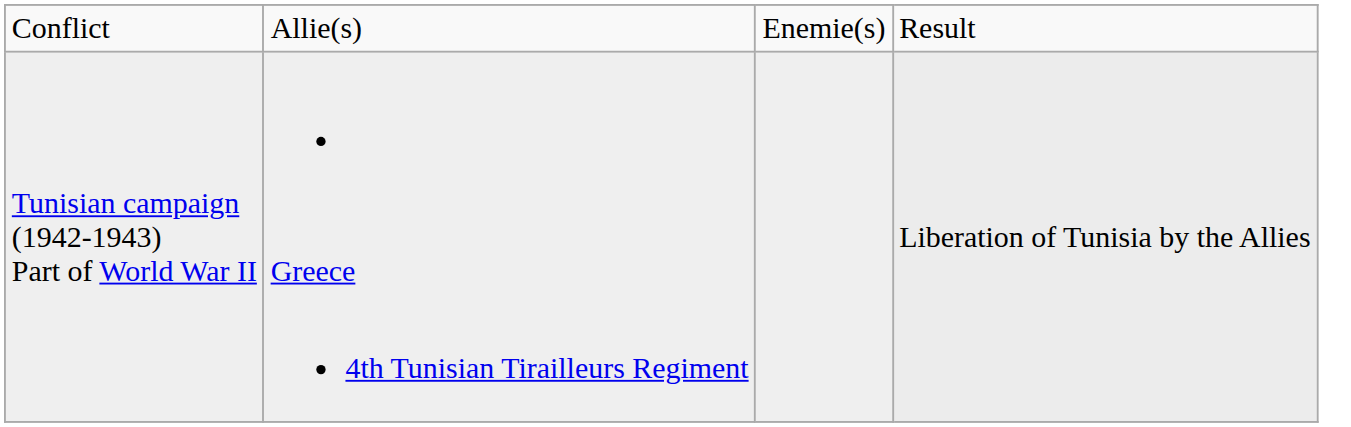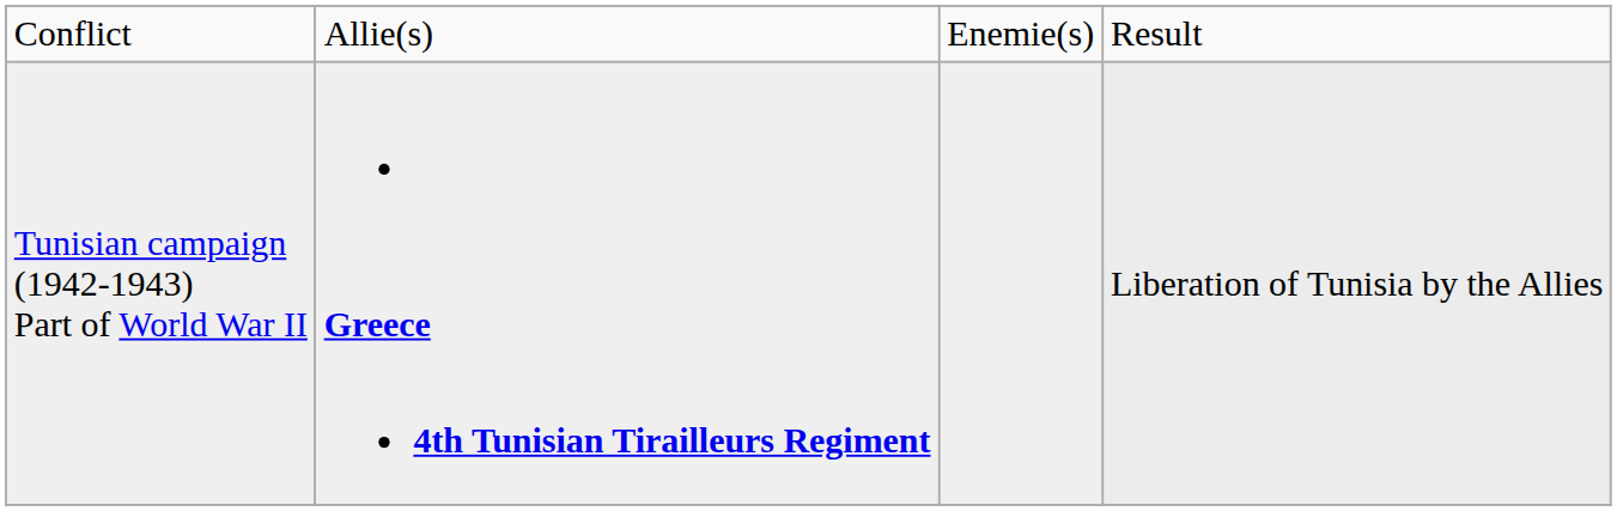Tunisian campaign (1942-1943) Part of World War II | column 2: normal -> bold
